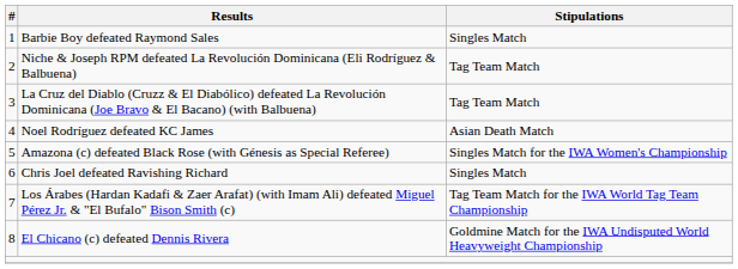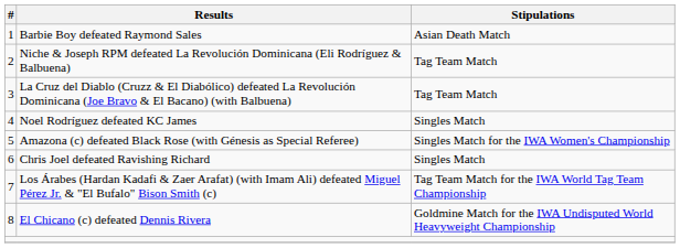Barbie Boy defeated Raymond Sales | Stipulations: Singles Match -> Asian Death Match
Noel Rodríguez defeated KC James | Stipulations: Asian Death Match -> Singles Match
